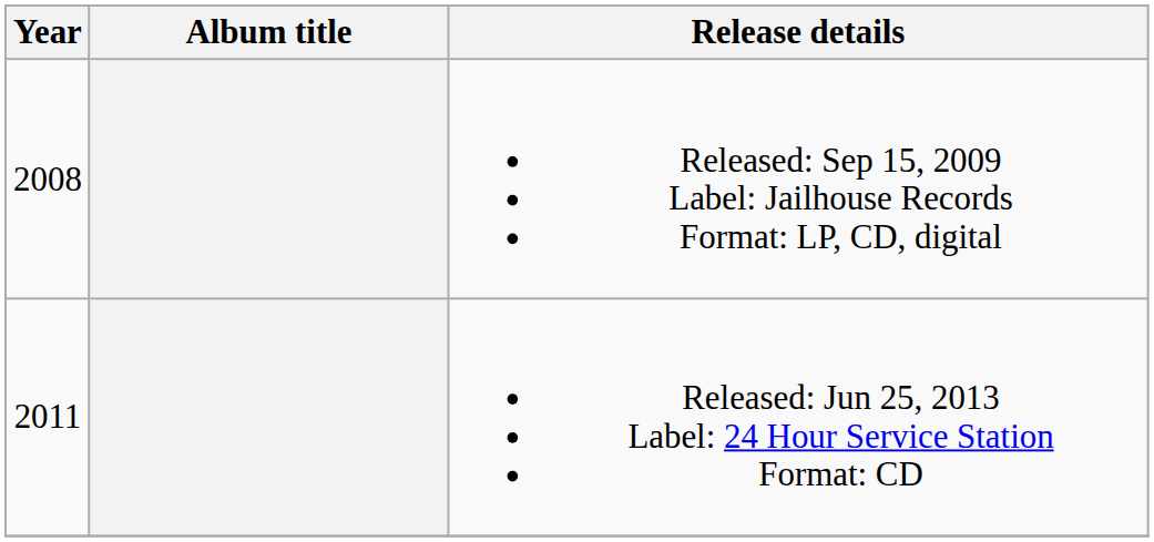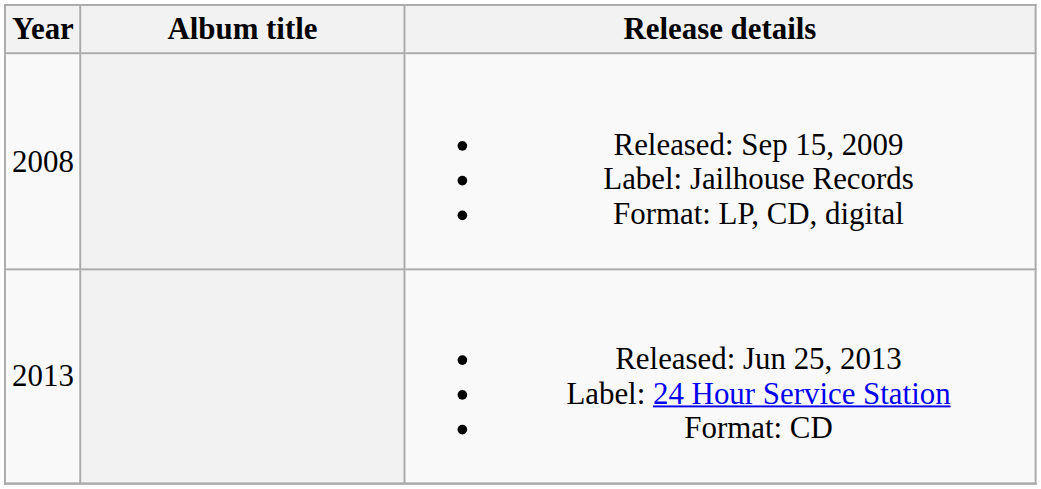row 3 | Year: 2011 -> 2013
